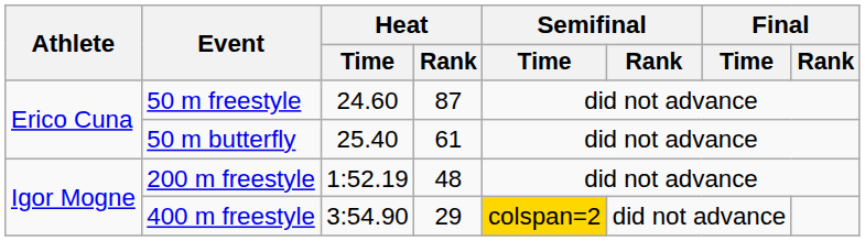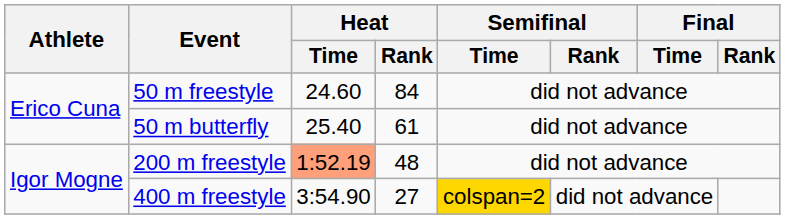50 m freestyle | Heat / Rank: 87 -> 84
200 m freestyle | Heat / Time: no background -> lightsalmon background
400 m freestyle | Heat / Rank: 29 -> 27
